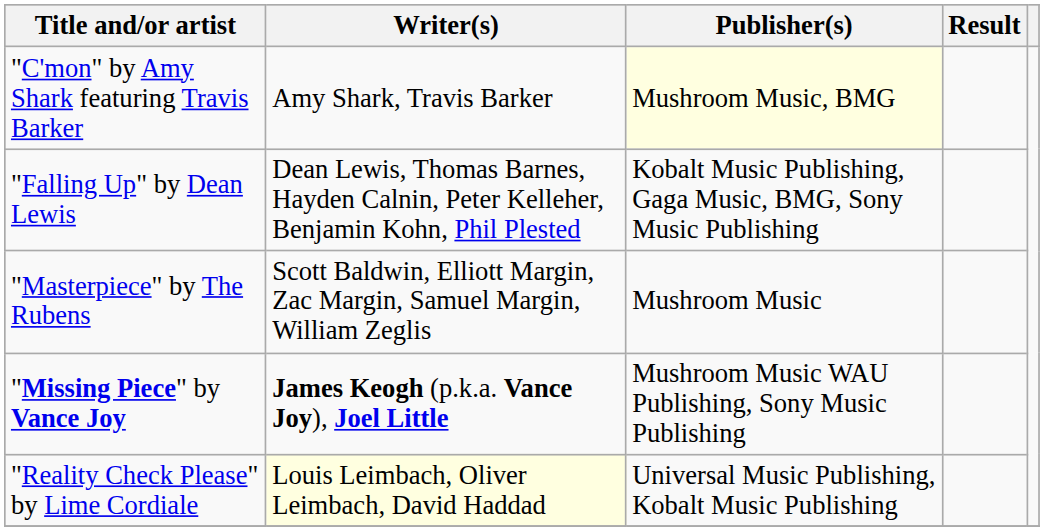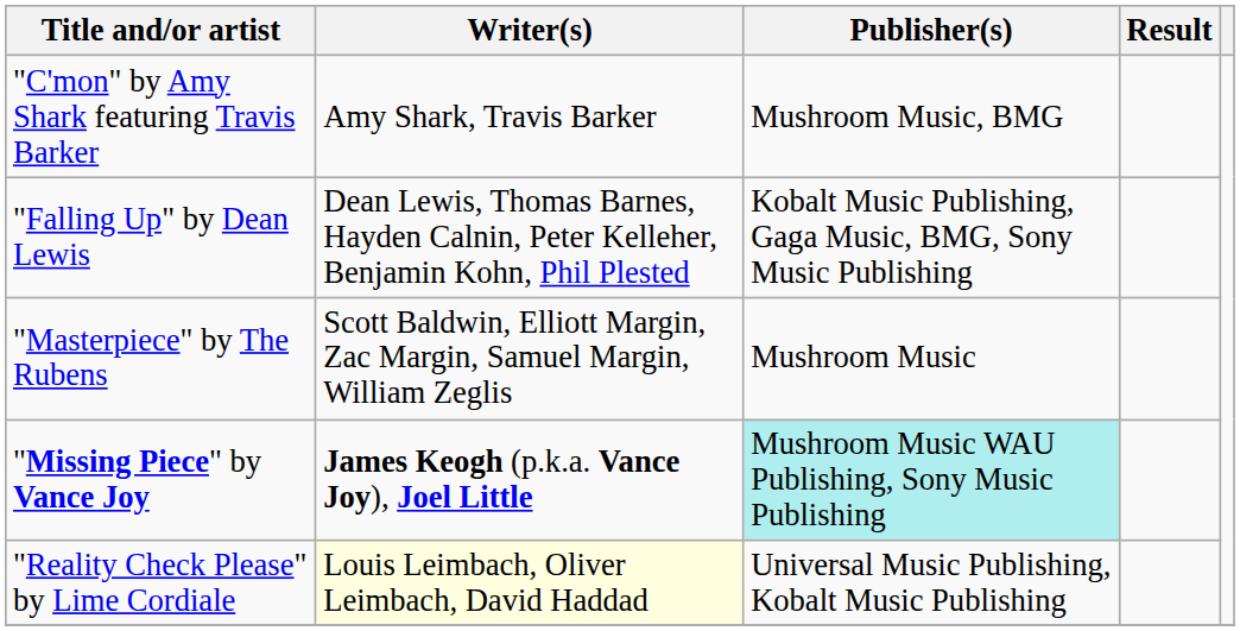"C'mon" by Amy Shark featuring Travis Barker | Publisher(s): lightyellow background -> no background
"Missing Piece" by Vance Joy | Publisher(s): no background -> paleturquoise background
